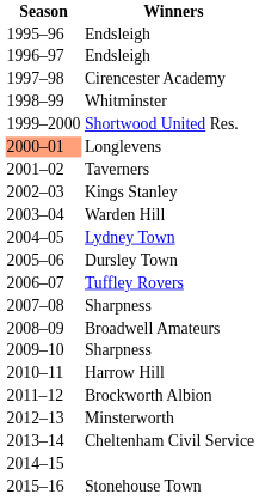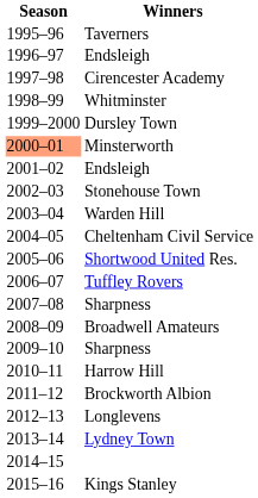row 2 | Winners: Endsleigh -> Taverners
row 6 | Winners: Shortwood United Res. -> Dursley Town
row 7 | Winners: Longlevens -> Minsterworth
row 8 | Winners: Taverners -> Endsleigh
row 9 | Winners: Kings Stanley -> Stonehouse Town
row 11 | Winners: Lydney Town -> Cheltenham Civil Service
row 12 | Winners: Dursley Town -> Shortwood United Res.
row 19 | Winners: Minsterworth -> Longlevens
row 20 | Winners: Cheltenham Civil Service -> Lydney Town
row 22 | Winners: Stonehouse Town -> Kings Stanley
